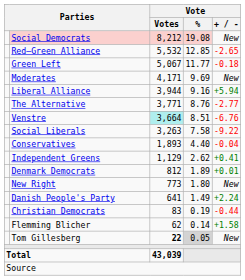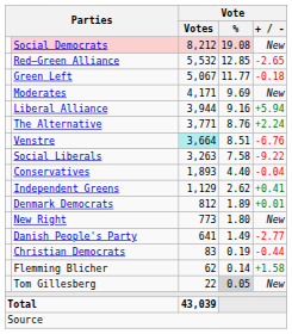The Alternative | Vote / + / -: -2.77 -> +2.24
Danish People's Party | Vote / + / -: +2.24 -> -2.77
Tom Gillesberg | Vote / Votes: bold -> normal
